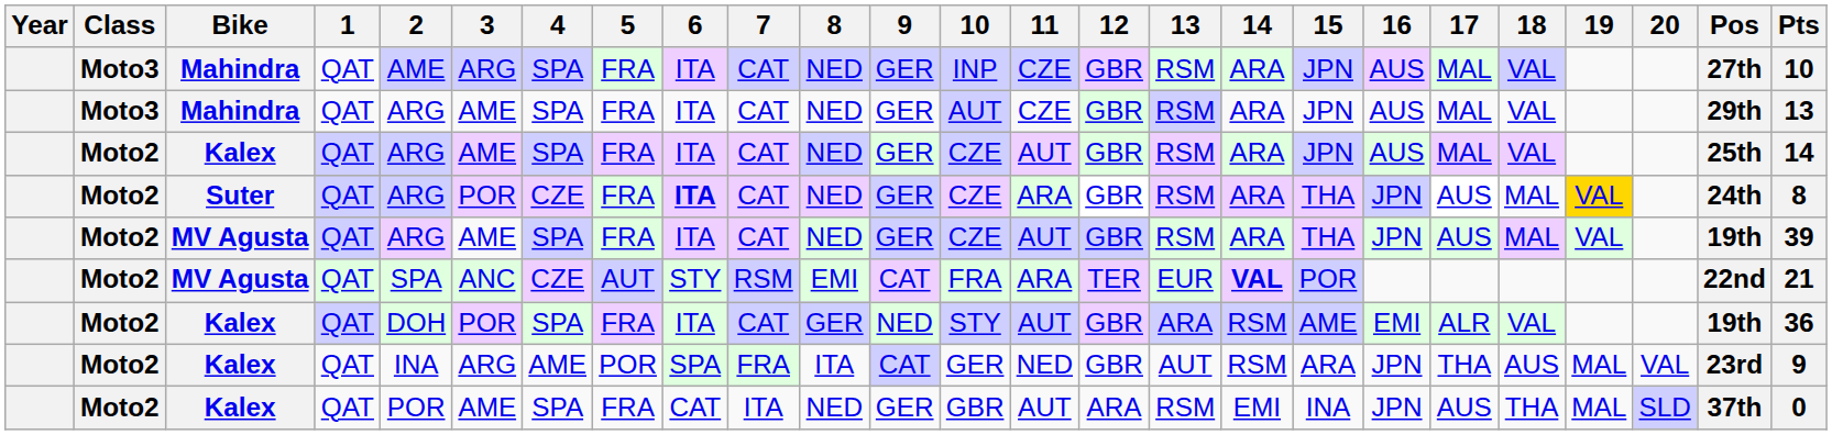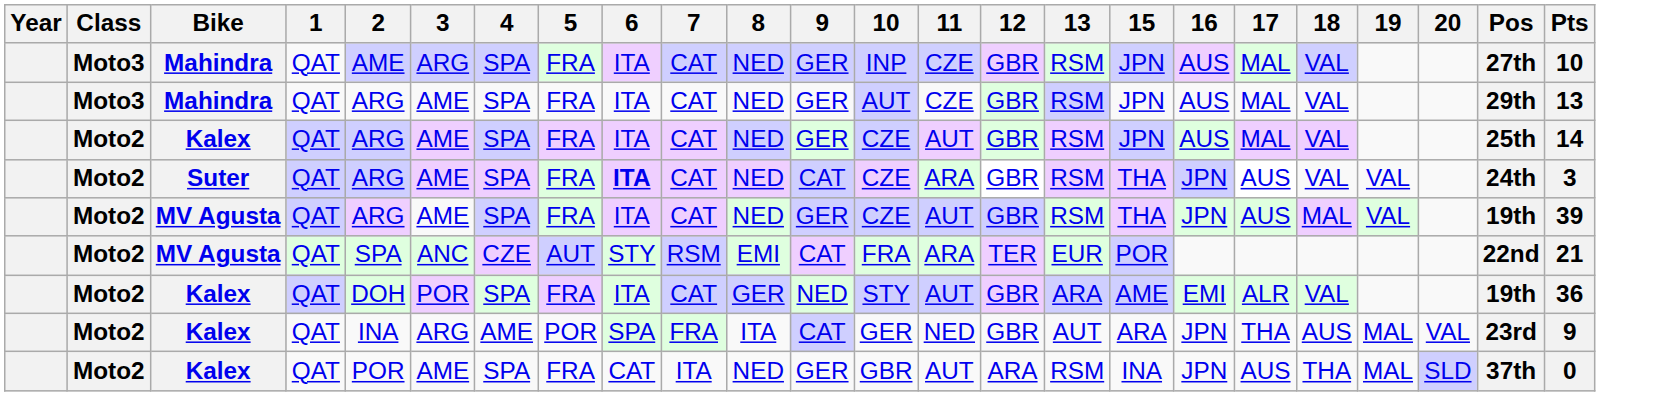- column: 14 | ARA | ARA | ARA | ARA | ARA | VAL | RSM | RSM | EMI
Suter | 3: POR -> AME
Suter | 4: CZE -> SPA
Suter | 9: GER -> CAT
Suter | 18: MAL -> VAL
Suter | 19: gold background -> no background
Suter | Pts: 8 -> 3
